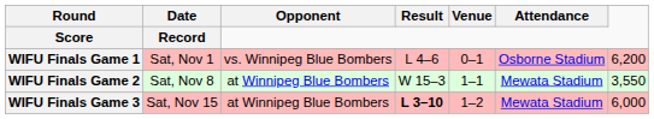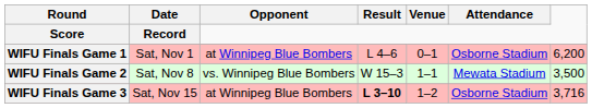WIFU Finals Game 1 | Opponent: vs. Winnipeg Blue Bombers -> at Winnipeg Blue Bombers
WIFU Finals Game 2 | Opponent: at Winnipeg Blue Bombers -> vs. Winnipeg Blue Bombers
WIFU Finals Game 2 | column 7: 3,550 -> 3,500
WIFU Finals Game 3 | Attendance: Mewata Stadium -> Osborne Stadium
WIFU Finals Game 3 | column 7: 6,000 -> 3,716
